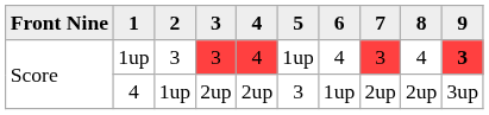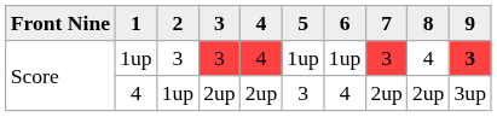row 2 | 6: 4 -> 1up
row 3 | 6: 1up -> 4
